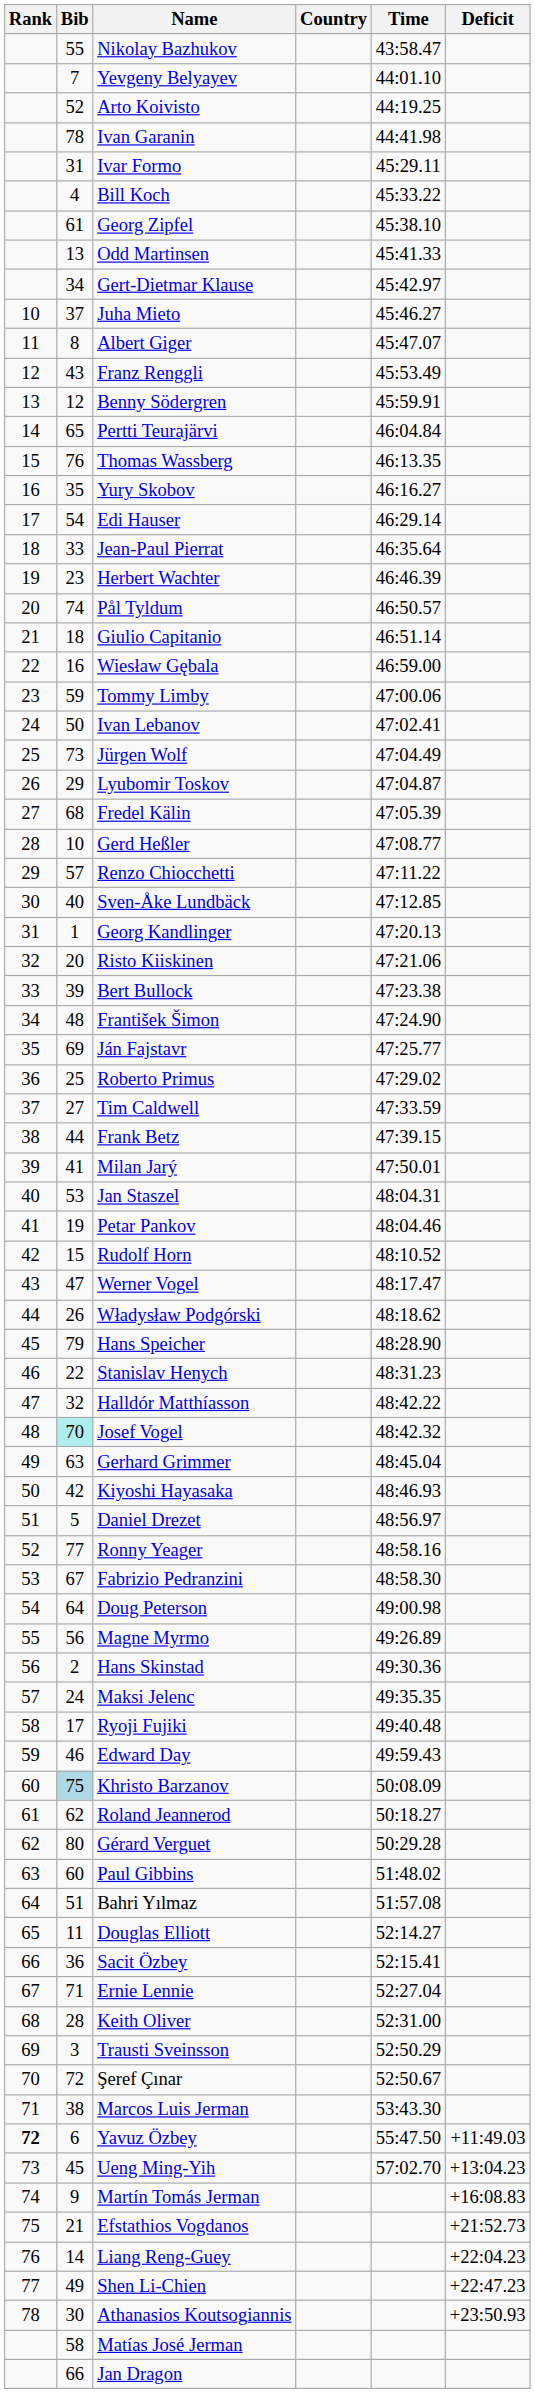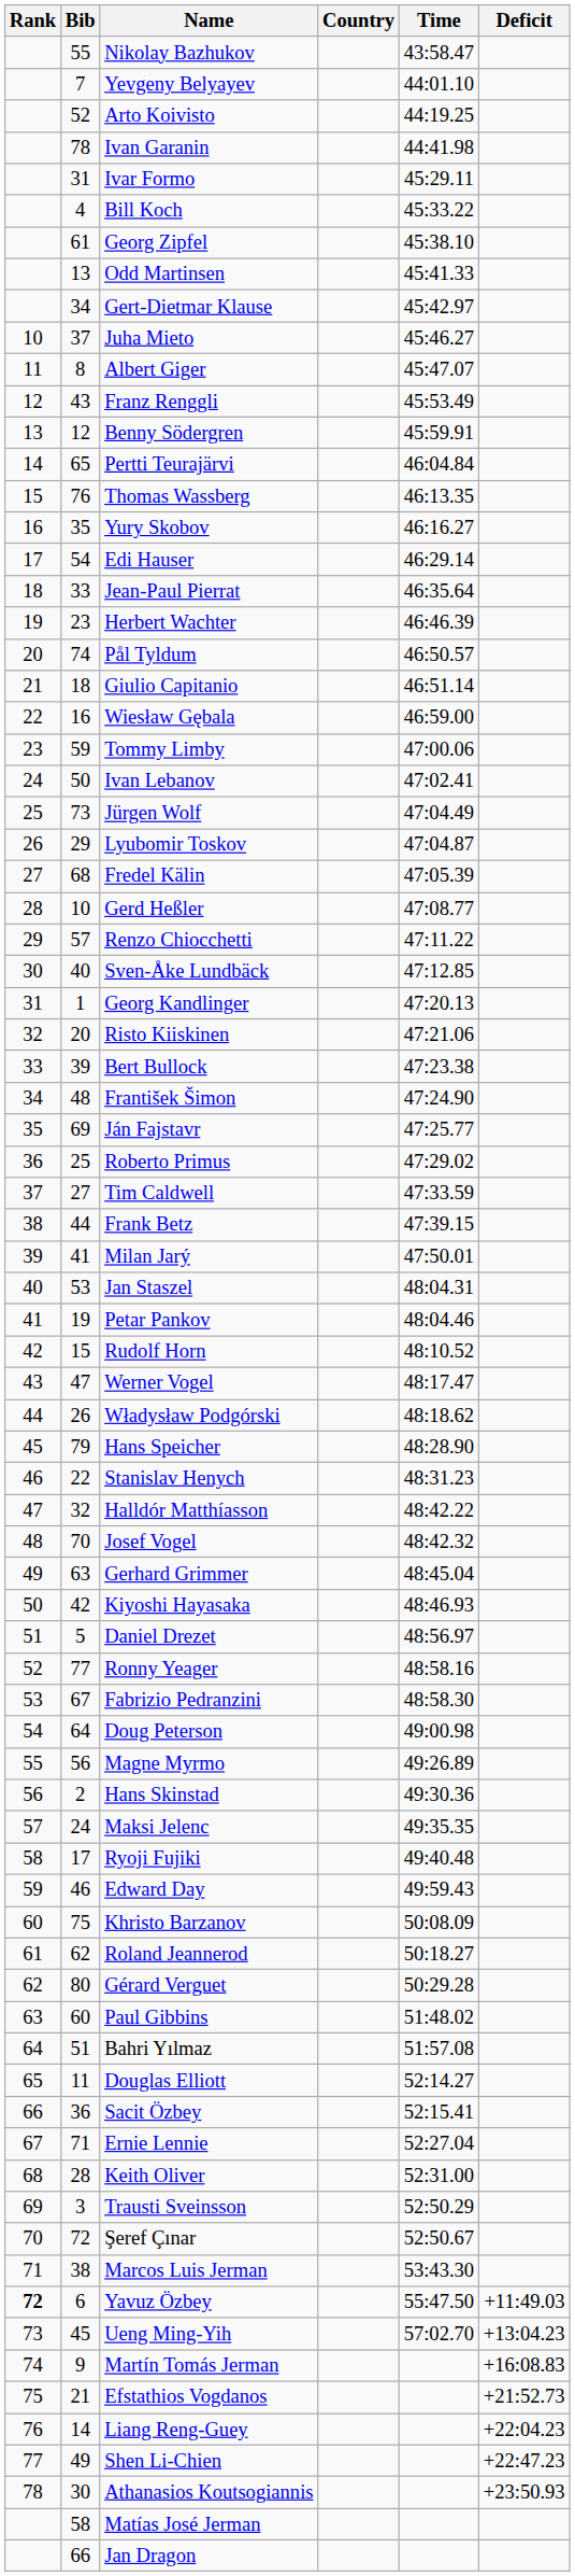Josef Vogel | Bib: paleturquoise background -> no background
Khristo Barzanov | Bib: lightblue background -> no background
